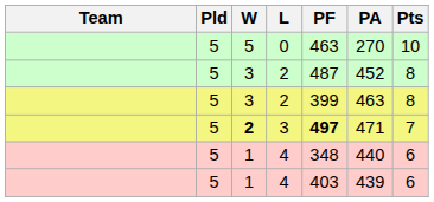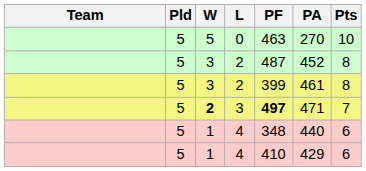row 4 | PA: 463 -> 461
row 7 | PF: 403 -> 410
row 7 | PA: 439 -> 429
